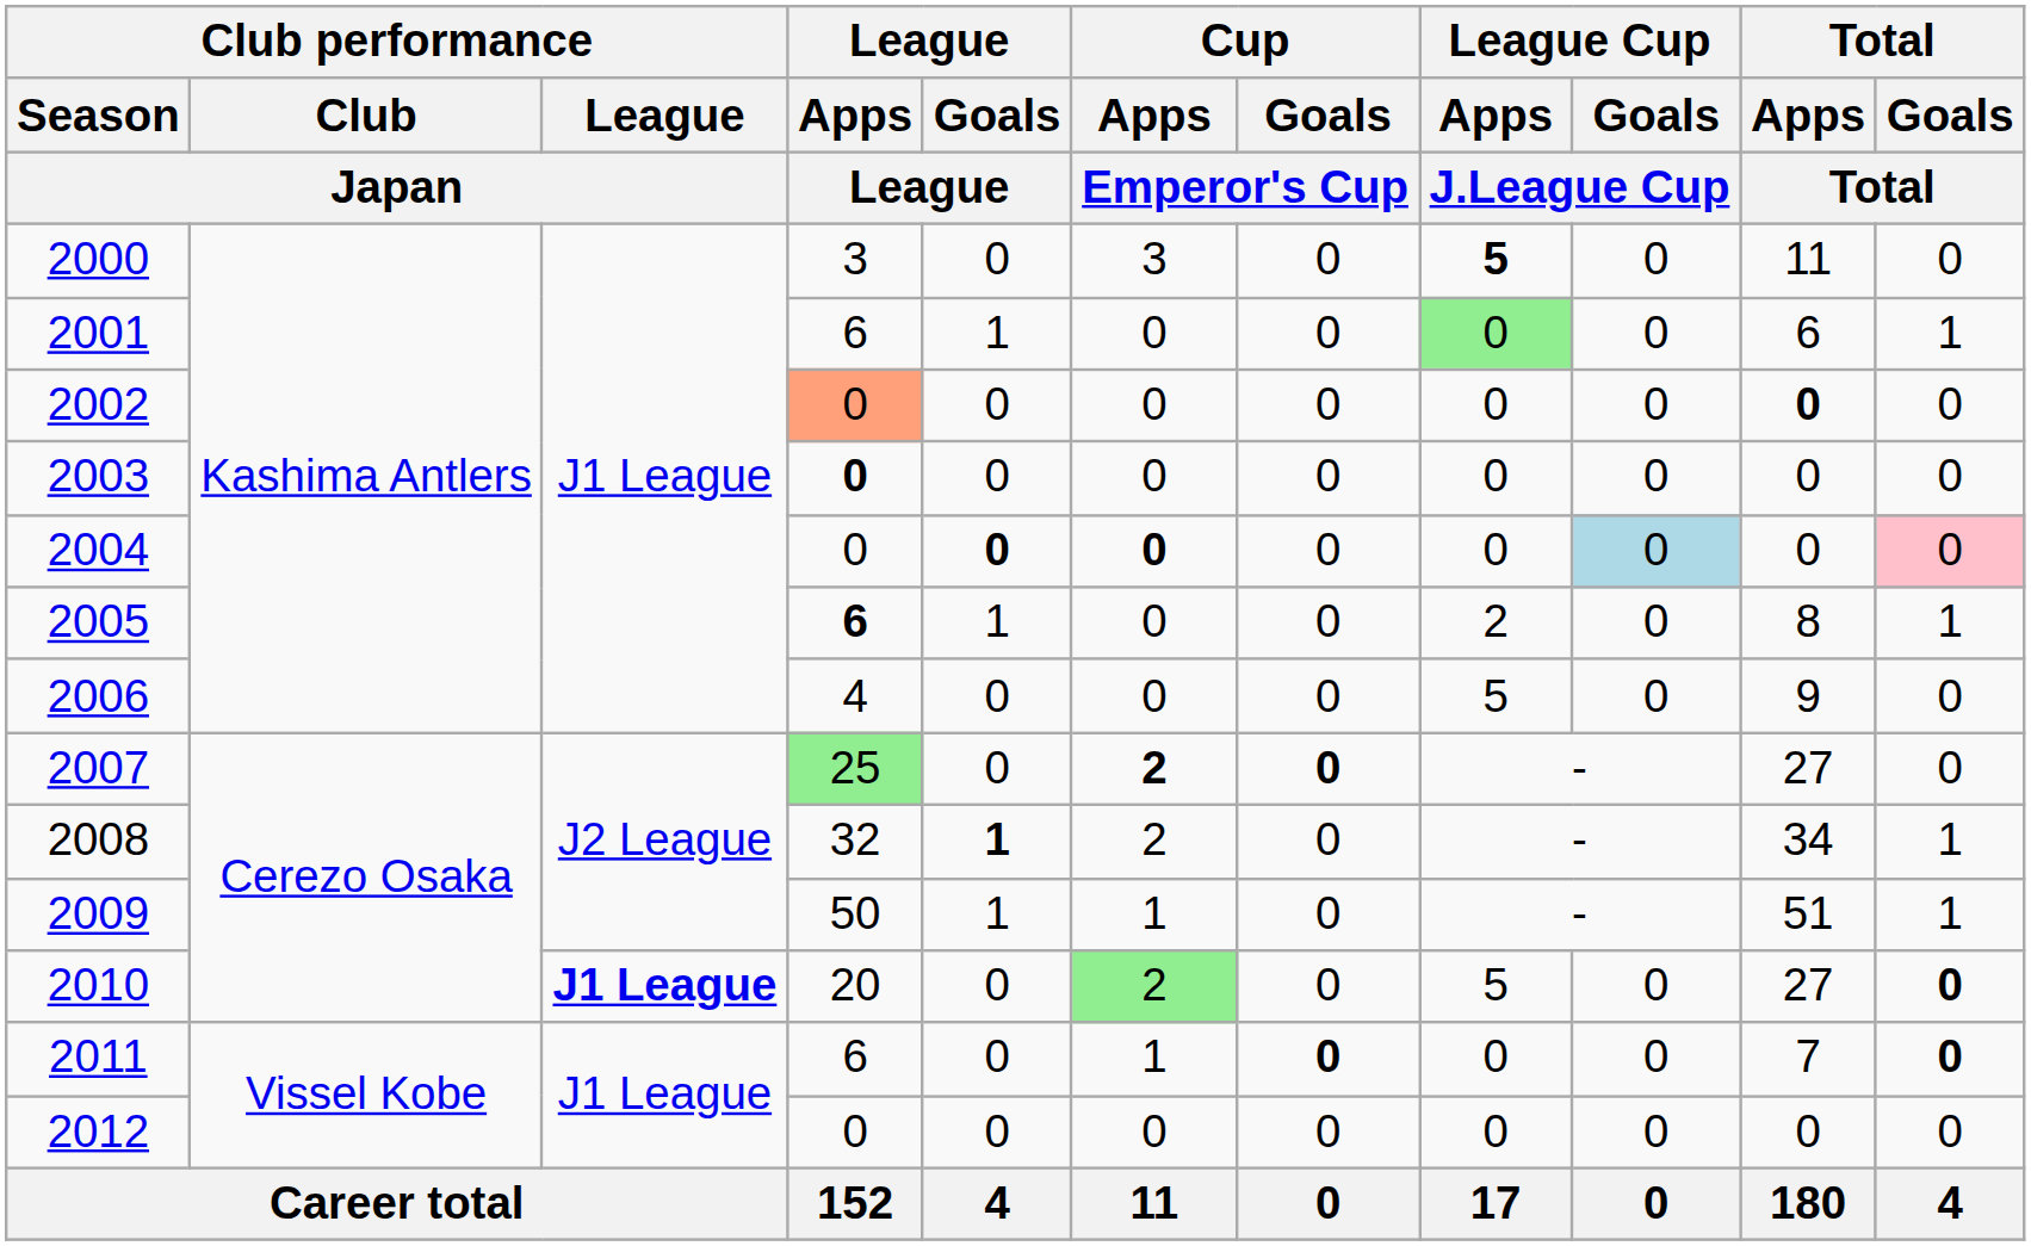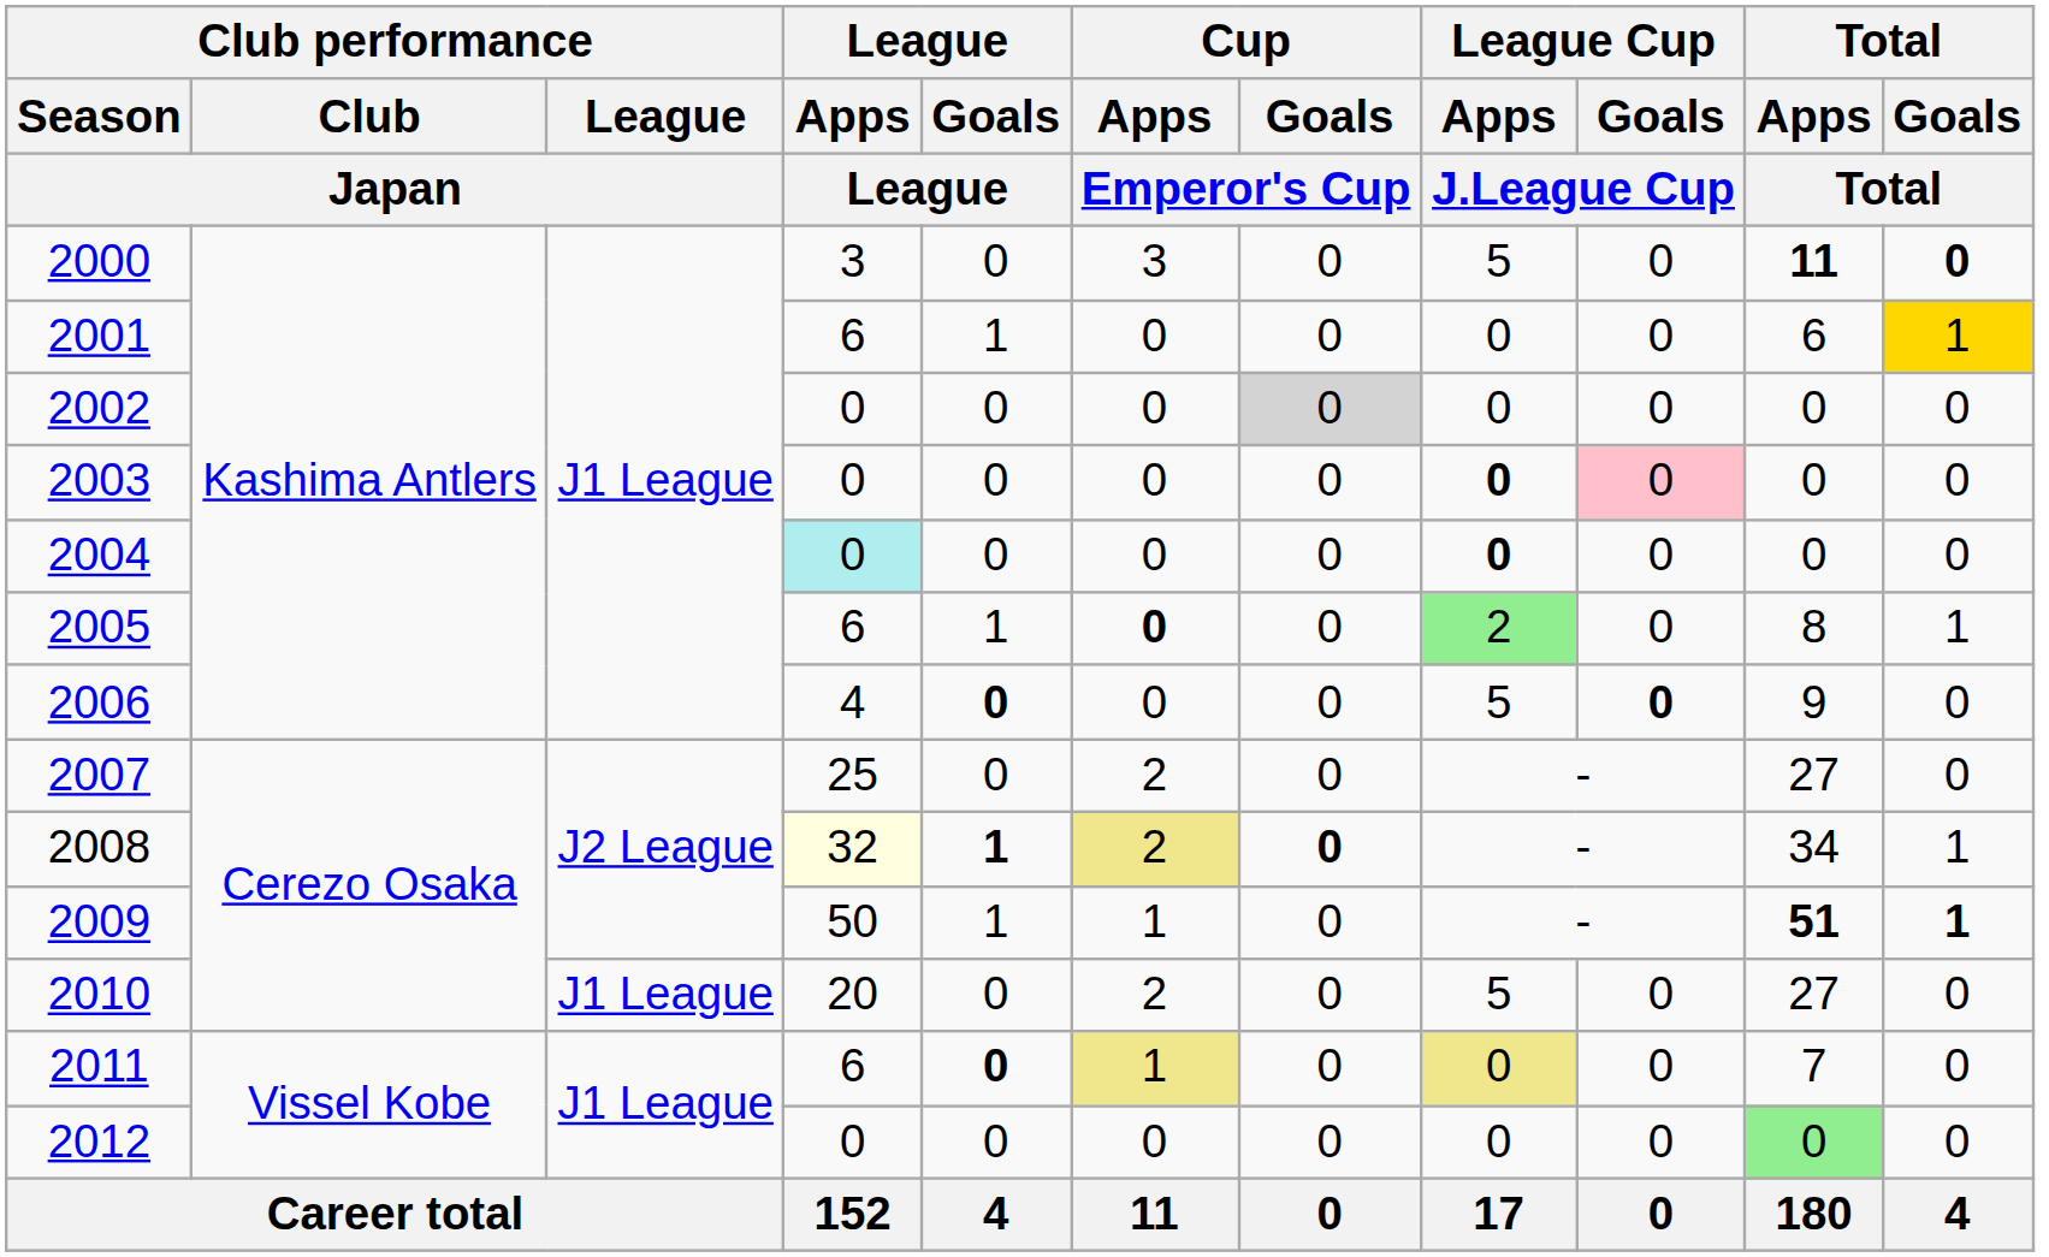2000 | League Cup / Apps / J.League Cup: bold -> normal
2000 | Total / Apps / Total: normal -> bold
2000 | Total / Goals / Total: normal -> bold
2001 | League Cup / Apps / J.League Cup: lightgreen background -> no background
2001 | Total / Goals / Total: no background -> gold background
2002 | League / Apps / League: lightsalmon background -> no background
2002 | Cup / Goals / Emperor's Cup: no background -> lightgrey background
2002 | Total / Apps / Total: bold -> normal
2003 | League / Apps / League: bold -> normal
2003 | League Cup / Apps / J.League Cup: normal -> bold
2003 | League Cup / Goals / J.League Cup: no background -> pink background
2004 | League / Apps / League: no background -> paleturquoise background
2004 | League / Goals / League: bold -> normal
2004 | Cup / Apps / Emperor's Cup: bold -> normal
2004 | League Cup / Apps / J.League Cup: normal -> bold
2004 | League Cup / Goals / J.League Cup: lightblue background -> no background
2004 | Total / Goals / Total: pink background -> no background
2005 | League / Apps / League: bold -> normal
2005 | Cup / Apps / Emperor's Cup: normal -> bold
2005 | League Cup / Apps / J.League Cup: no background -> lightgreen background
2006 | League / Goals / League: normal -> bold
2006 | League Cup / Goals / J.League Cup: normal -> bold
2007 | League / Apps / League: lightgreen background -> no background
2007 | Cup / Apps / Emperor's Cup: bold -> normal
2007 | Cup / Goals / Emperor's Cup: bold -> normal
2008 | League / Apps / League: no background -> lightyellow background
2008 | Cup / Apps / Emperor's Cup: no background -> khaki background
2008 | Cup / Goals / Emperor's Cup: normal -> bold
2009 | Total / Apps / Total: normal -> bold
2009 | Total / Goals / Total: normal -> bold
2010 | Club performance / League / Japan: bold -> normal
2010 | Cup / Apps / Emperor's Cup: lightgreen background -> no background
2010 | Total / Goals / Total: bold -> normal
2011 | League / Goals / League: normal -> bold
2011 | Cup / Apps / Emperor's Cup: no background -> khaki background
2011 | Cup / Goals / Emperor's Cup: bold -> normal
2011 | League Cup / Apps / J.League Cup: no background -> khaki background
2011 | Total / Goals / Total: bold -> normal
2012 | Total / Apps / Total: no background -> lightgreen background
